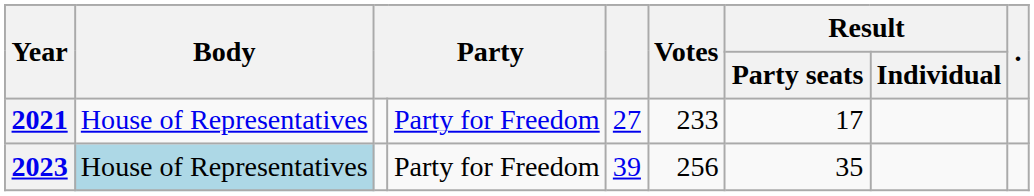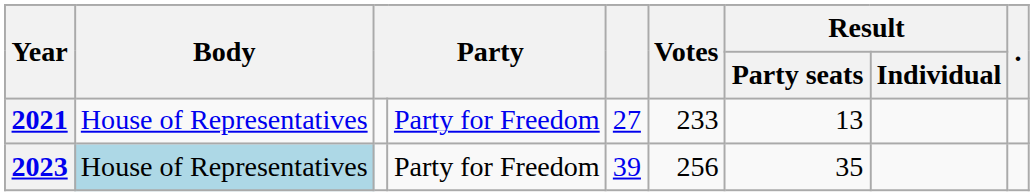2021 | Result / Party seats: 17 -> 13
